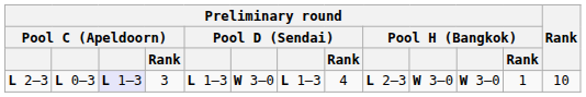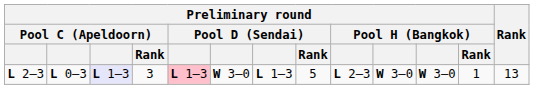row 4 | column 5: no background -> pink background
row 4 | Preliminary round / Pool D (Sendai) / Rank: 4 -> 5
row 4 | Rank: 10 -> 13
